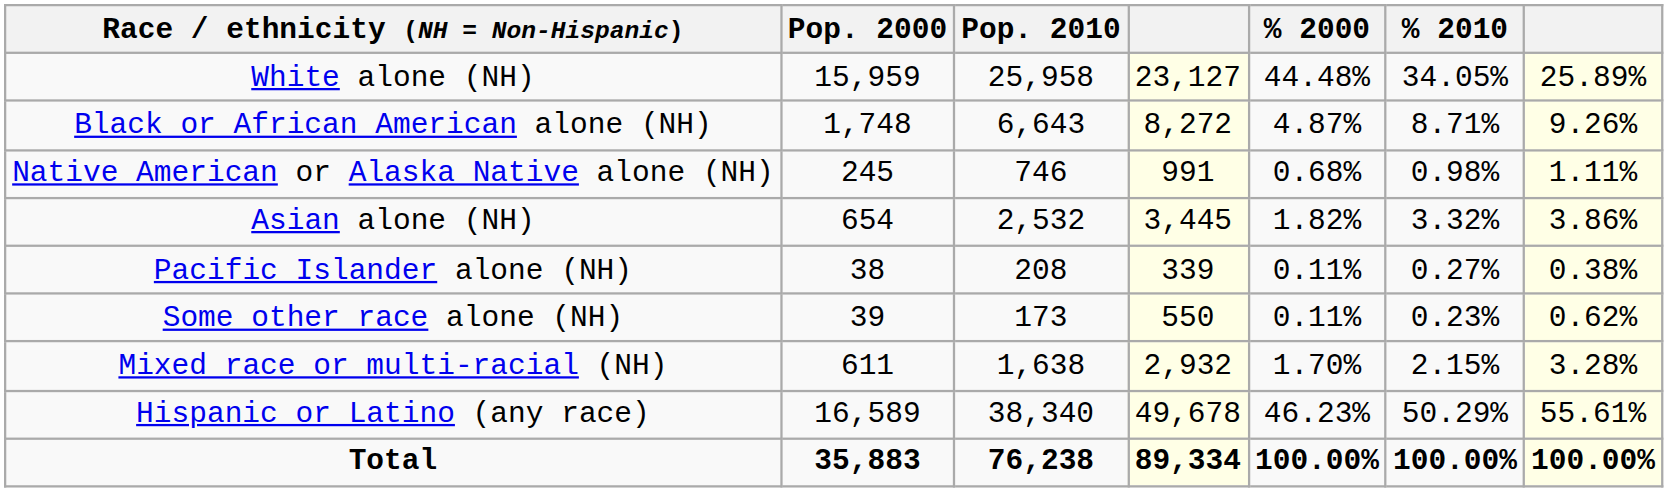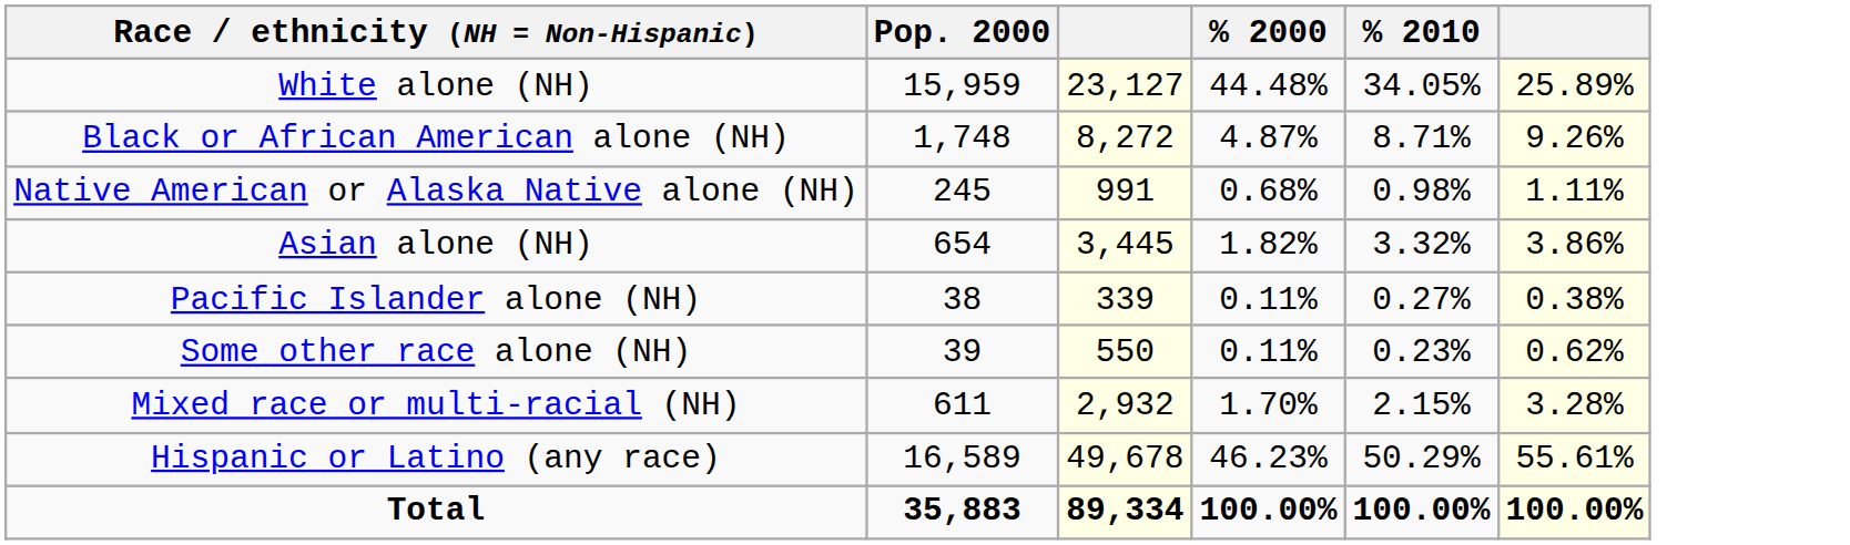- column: Pop. 2010 | 25,958 | 6,643 | 746 | 2,532 | 208 | 173 | 1,638 | 38,340 | 76,238
